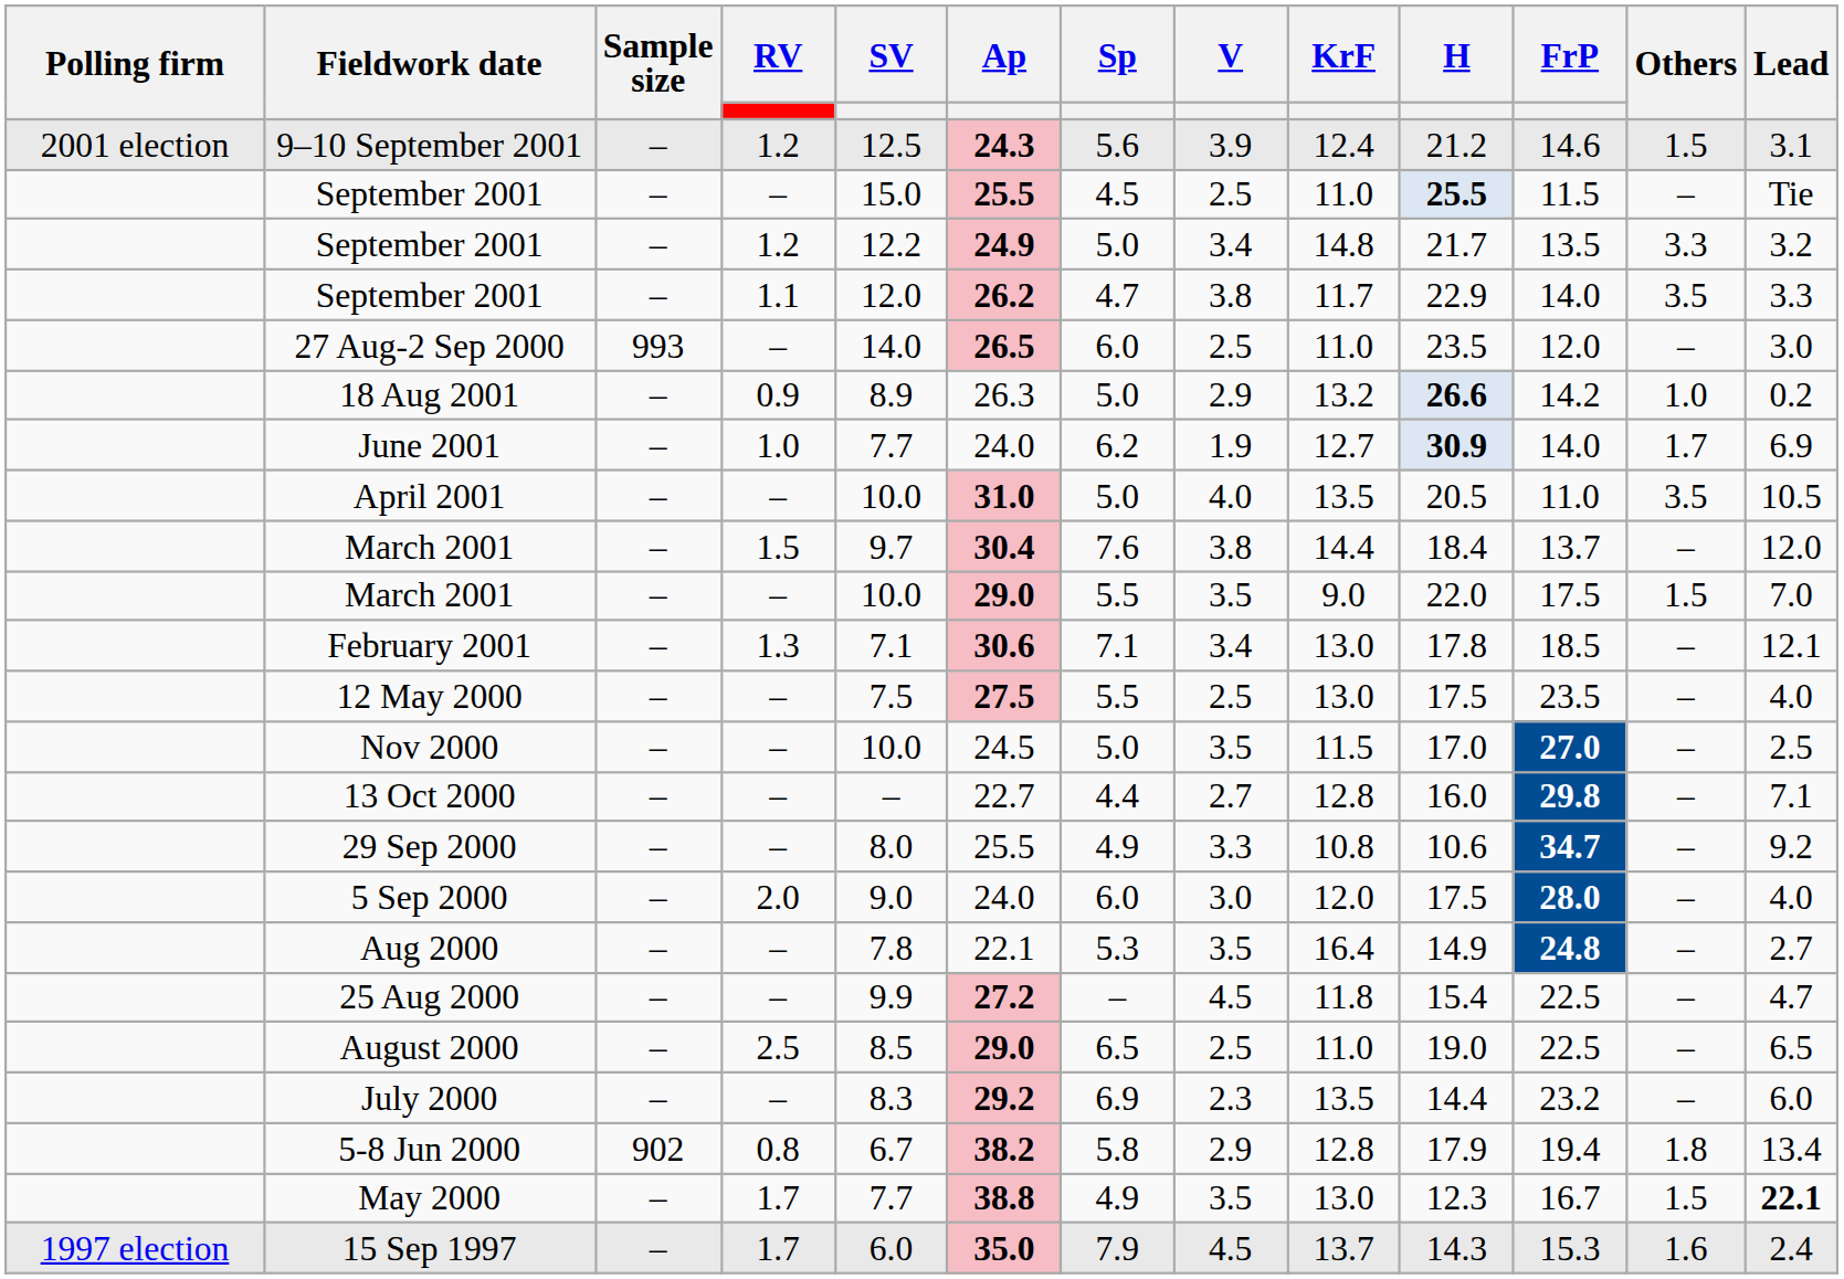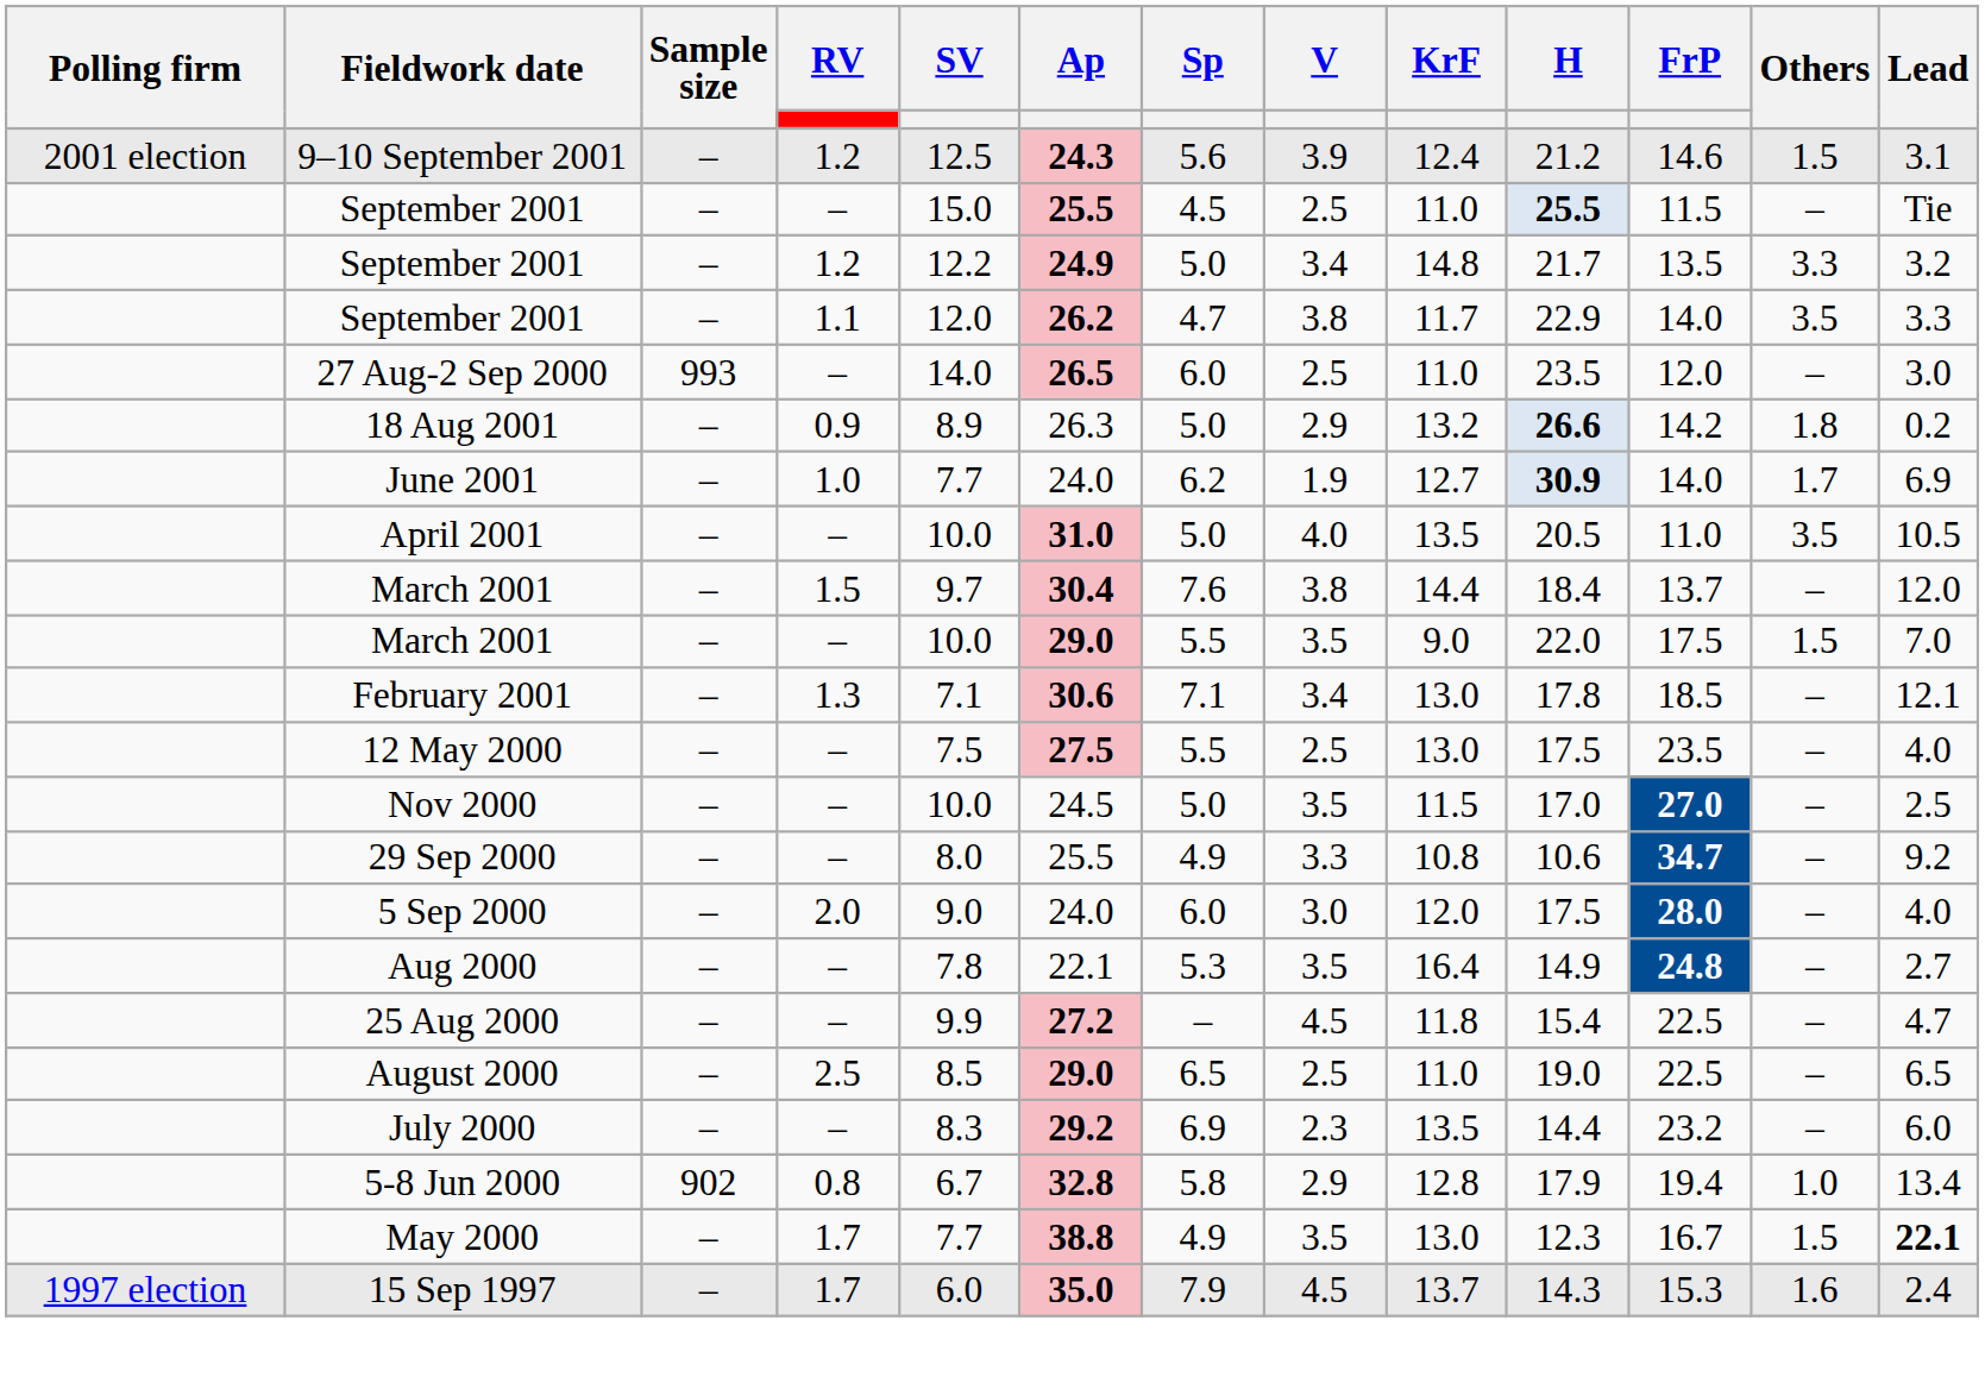18 Aug 2001 | Others: 1.0 -> 1.8
- row: 13 Oct 2000 | – | – | – | 22.7 | 4.4 | 2.7 | 12.8 | 16.0 | 29.8 | – | 7.1
5-8 Jun 2000 | Ap: 38.2 -> 32.8
5-8 Jun 2000 | Others: 1.8 -> 1.0
